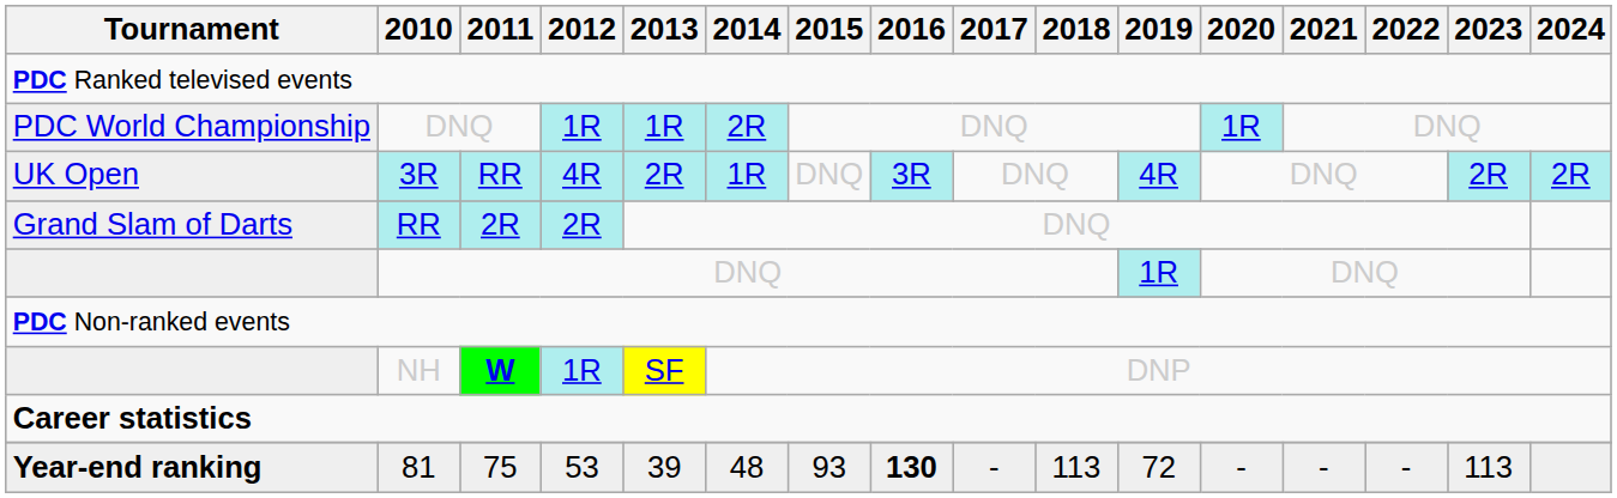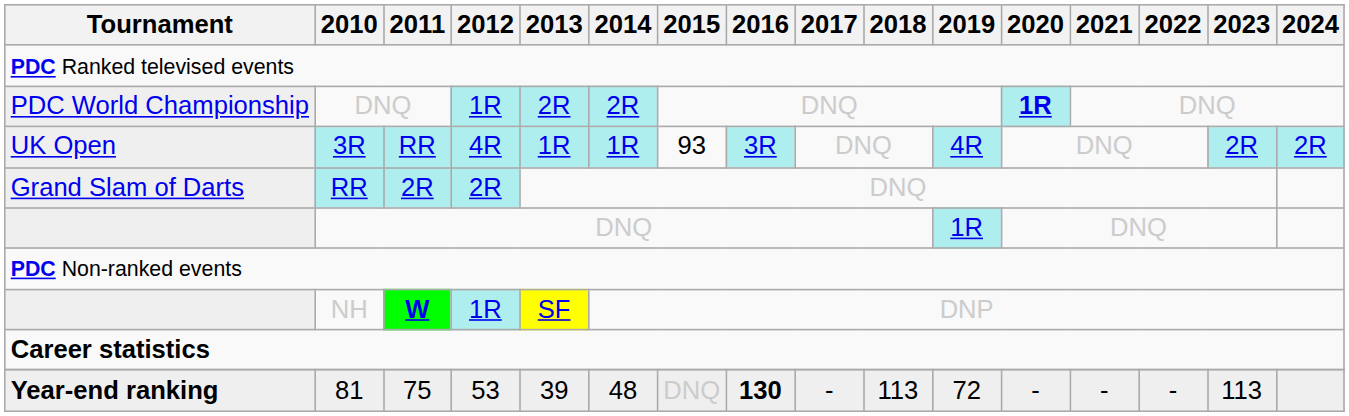PDC World Championship | 2013: 1R -> 2R
PDC World Championship | 2020: normal -> bold
UK Open | 2013: 2R -> 1R
UK Open | 2015: DNQ -> 93
Year-end ranking | 2015: 93 -> DNQ
